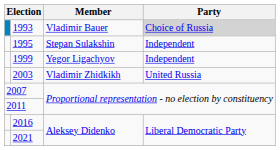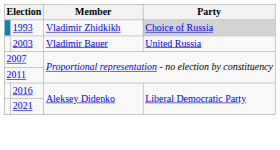1993 | Member: Vladimir Bauer -> Vladimir Zhidkikh
- row: 1995 | Stepan Sulakshin | Independent
- row: 1999 | Yegor Ligachyov | Independent
2003 | Member: Vladimir Zhidkikh -> Vladimir Bauer
